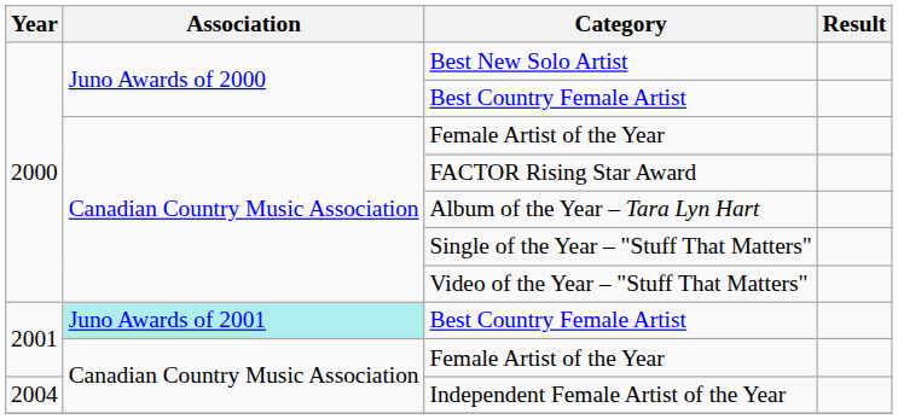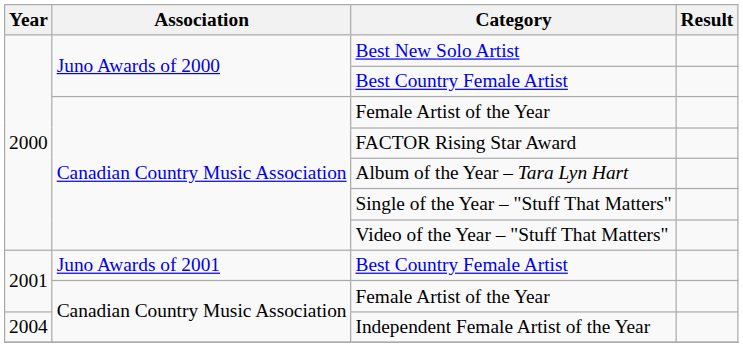2001 / Best Country Female Artist | Association: paleturquoise background -> no background
